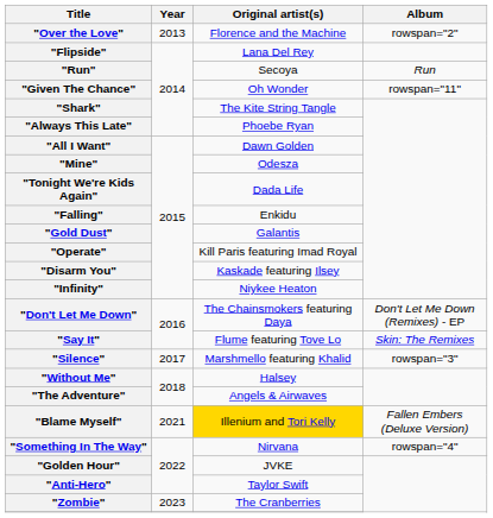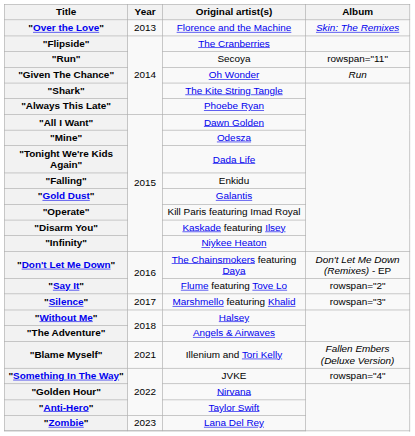"Over the Love" | Album: rowspan="2" -> Skin: The Remixes
"Flipside" | Original artist(s): Lana Del Rey -> The Cranberries
"Run" | Album: Run -> rowspan="11"
"Given The Chance" | Album: rowspan="11" -> Run
"Say It" | Album: Skin: The Remixes -> rowspan="2"
"Blame Myself" | Original artist(s): gold background -> no background
"Something In The Way" | Original artist(s): Nirvana -> JVKE
"Golden Hour" | Original artist(s): JVKE -> Nirvana
"Zombie" | Original artist(s): The Cranberries -> Lana Del Rey
